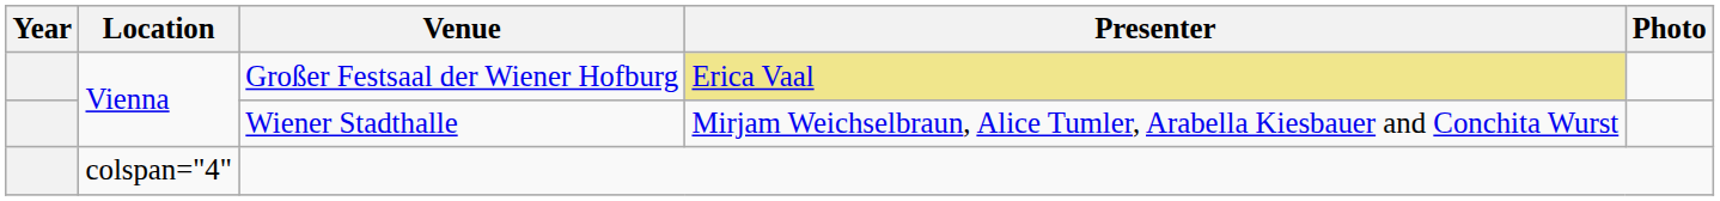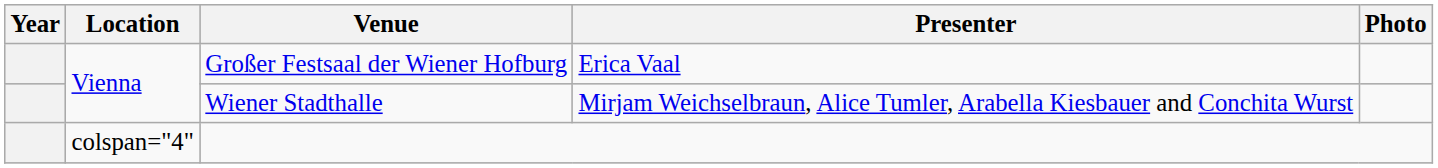Großer Festsaal der Wiener Hofburg | Presenter: khaki background -> no background
